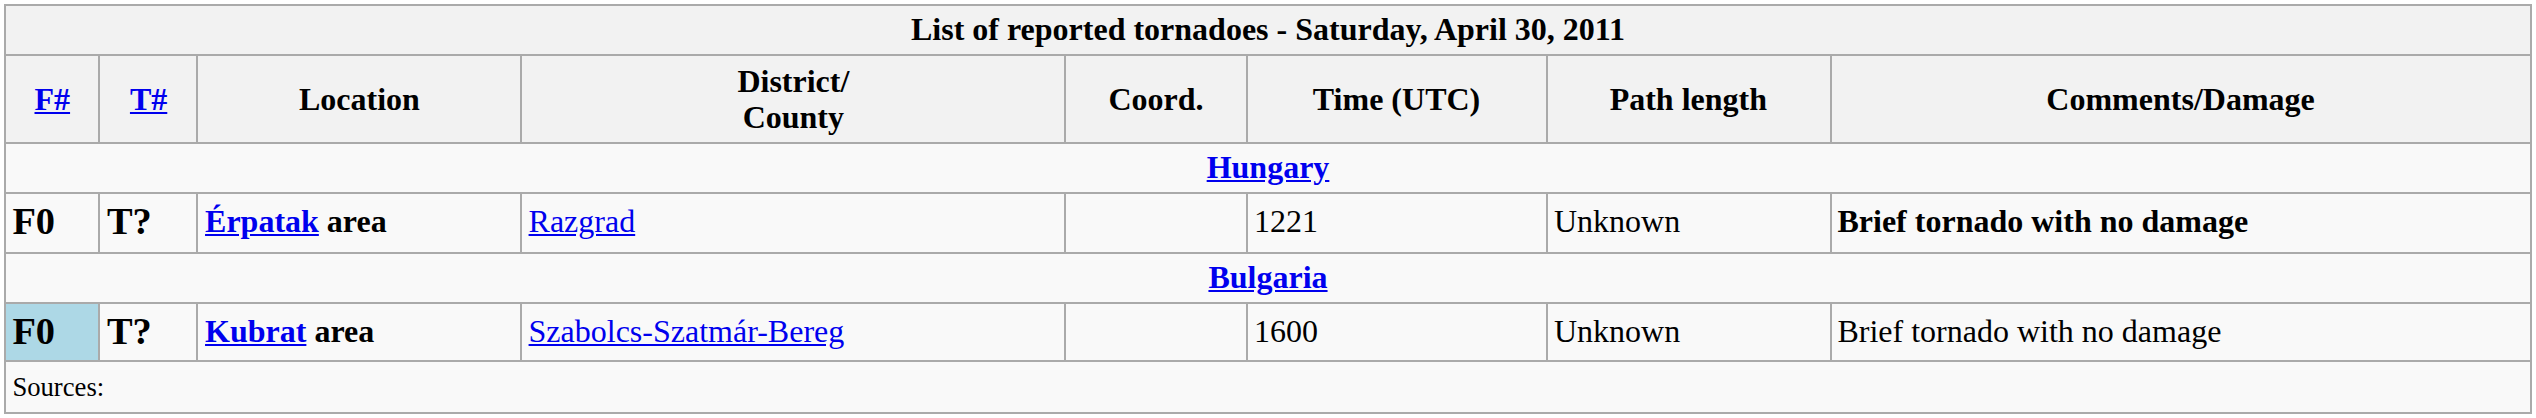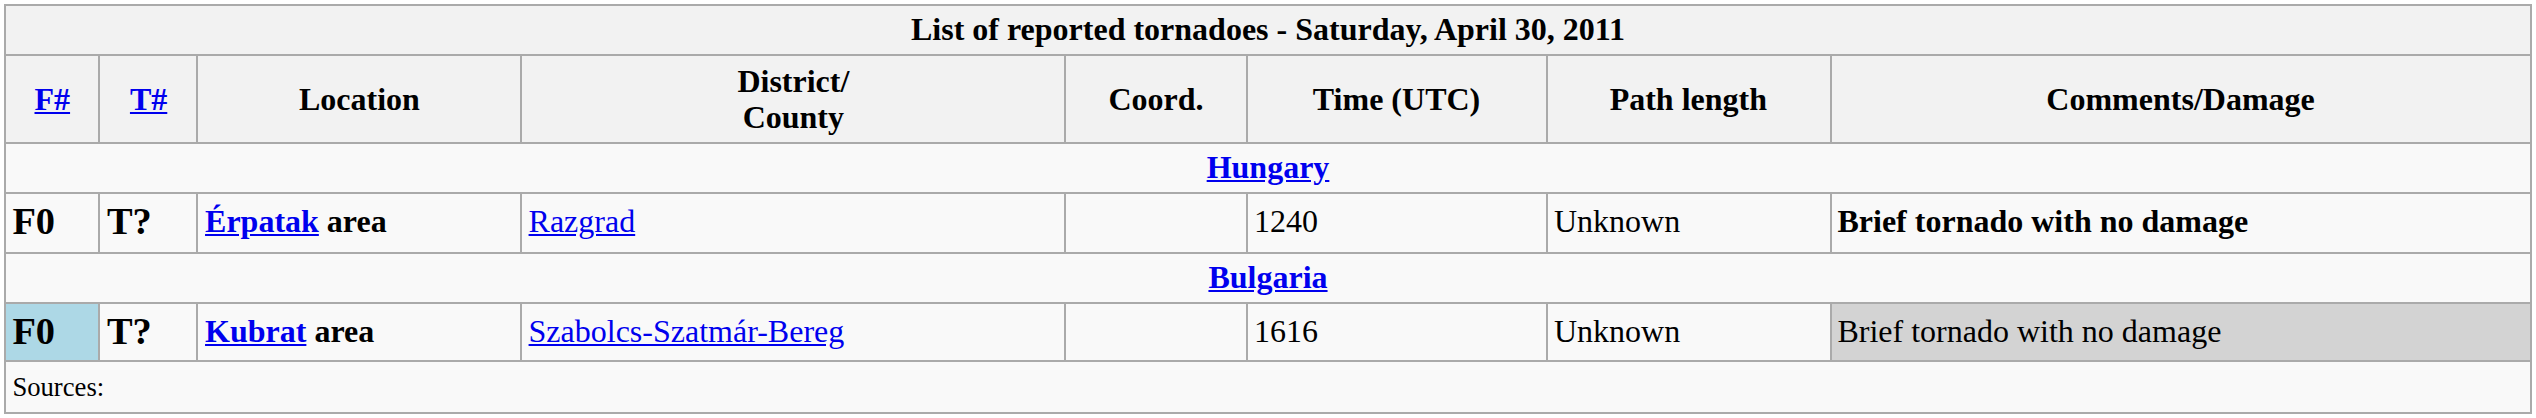Érpatak area | Time (UTC): 1221 -> 1240
Kubrat area | Time (UTC): 1600 -> 1616
Kubrat area | Comments/Damage: no background -> lightgrey background
